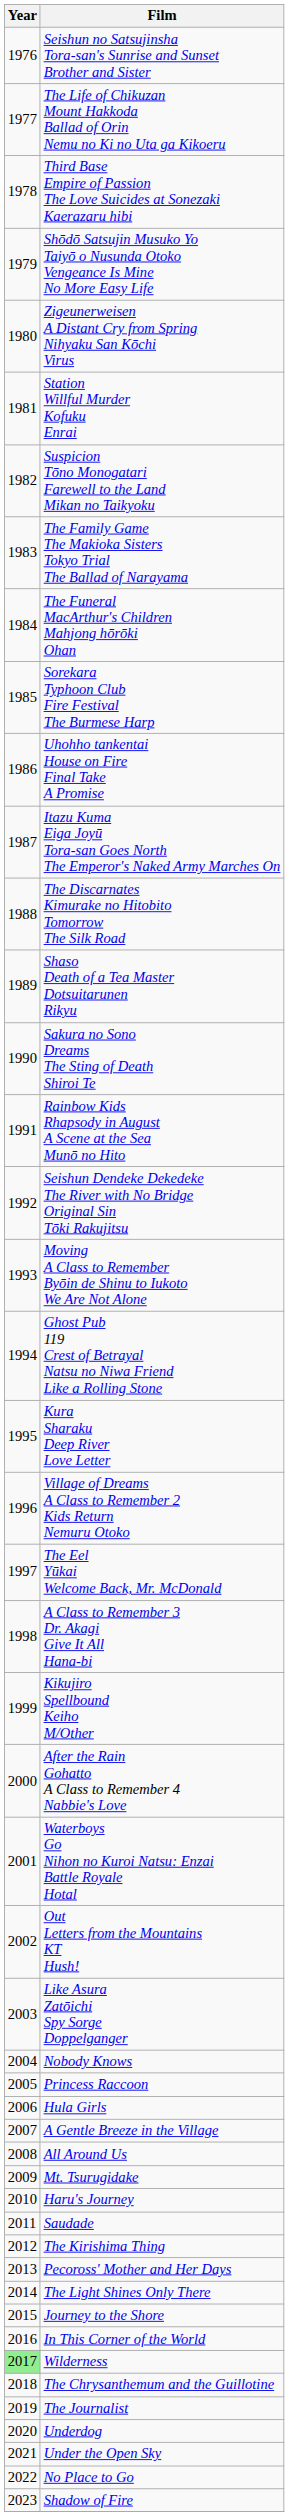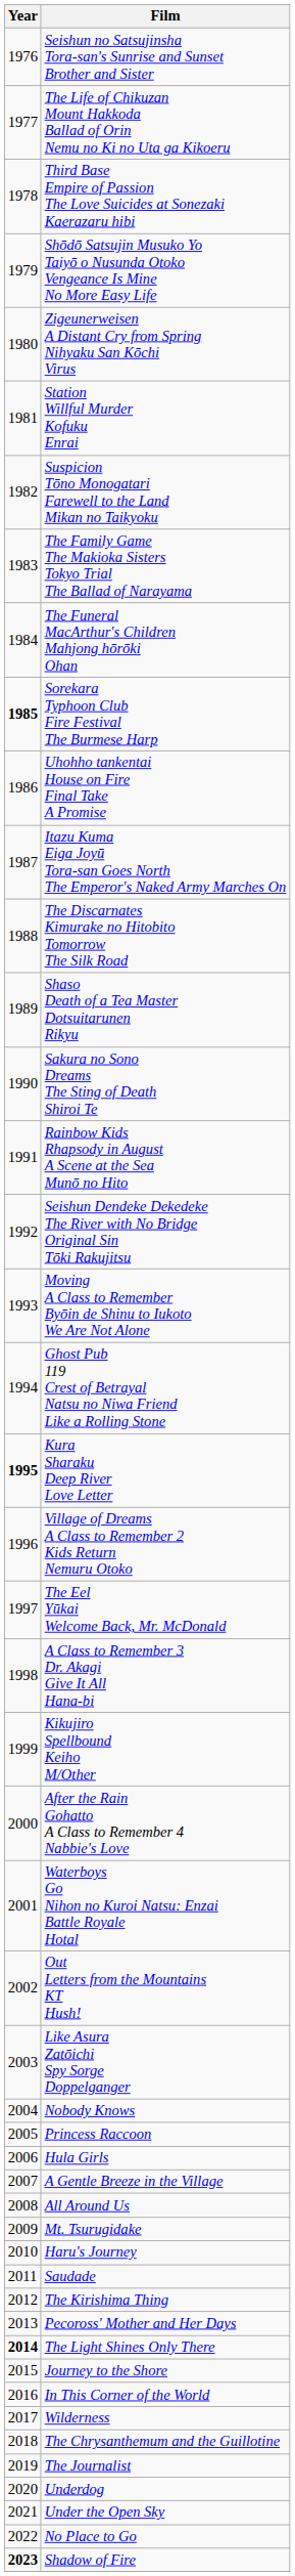Sorekara Typhoon Club Fire Festival The Burmese Harp | Year: normal -> bold
Kura Sharaku Deep River Love Letter | Year: normal -> bold
The Light Shines Only There | Year: normal -> bold
Wilderness | Year: lightgreen background -> no background
Shadow of Fire | Year: normal -> bold
